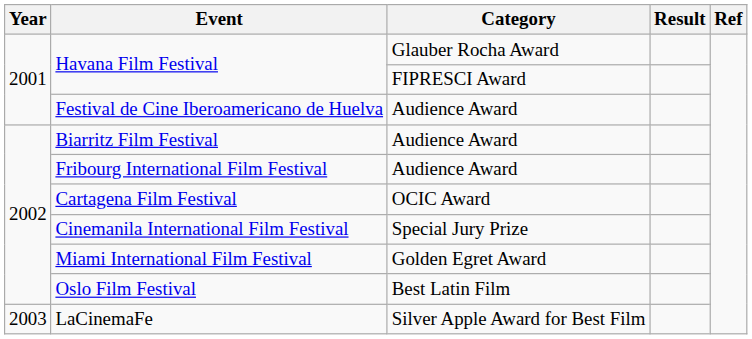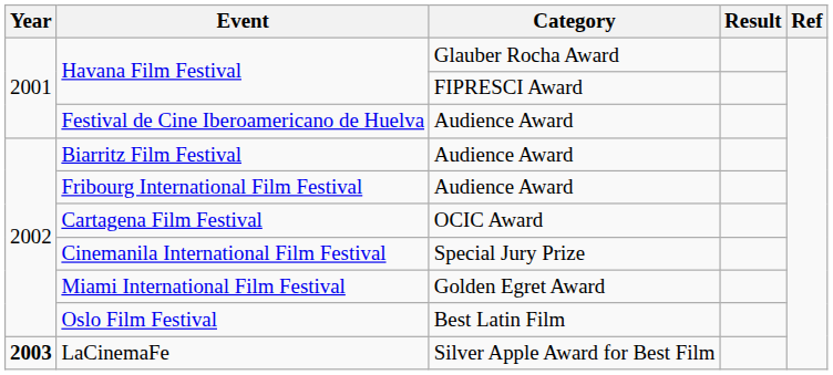LaCinemaFe | Year: normal -> bold
